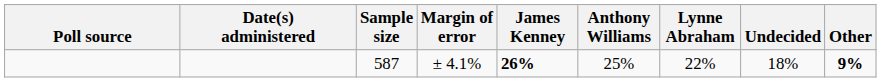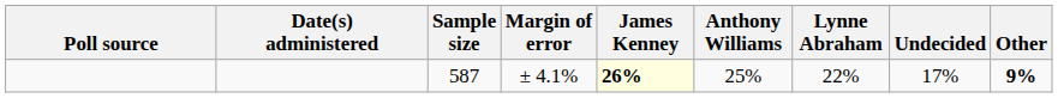row 2 | James Kenney: no background -> lightyellow background
row 2 | Undecided: 18% -> 17%
